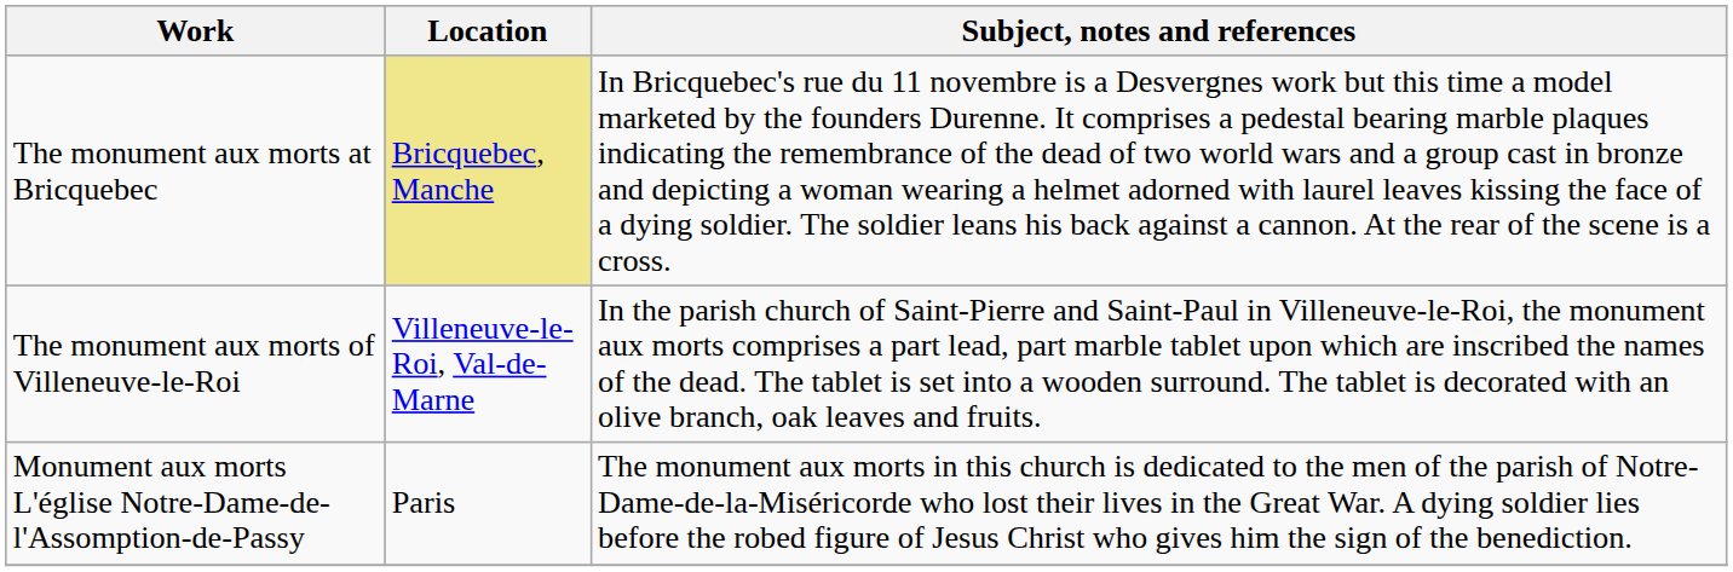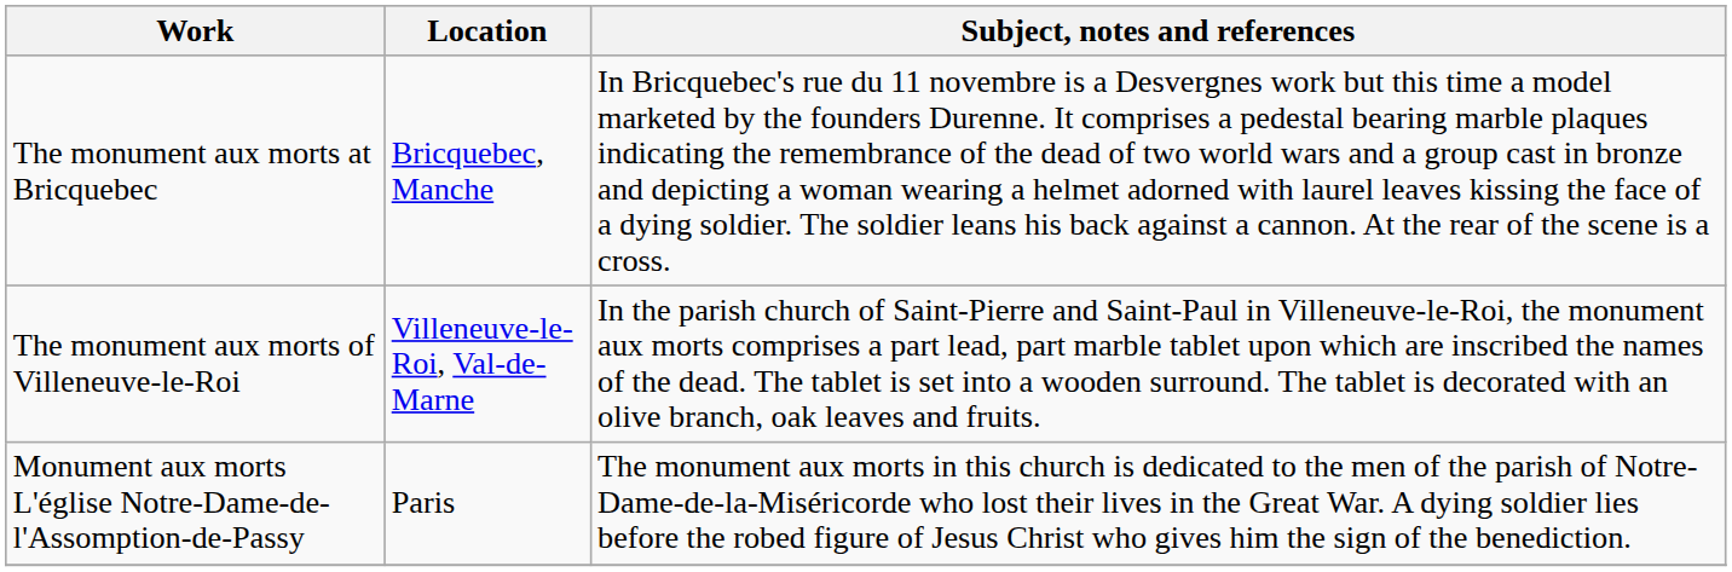The monument aux morts at Bricquebec | Location: khaki background -> no background
